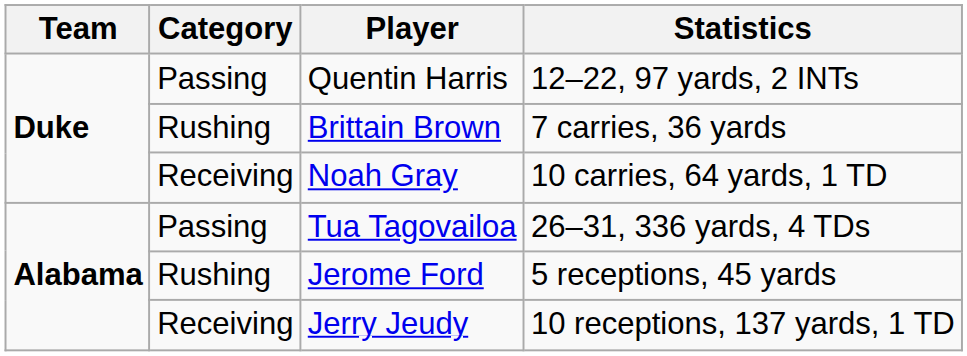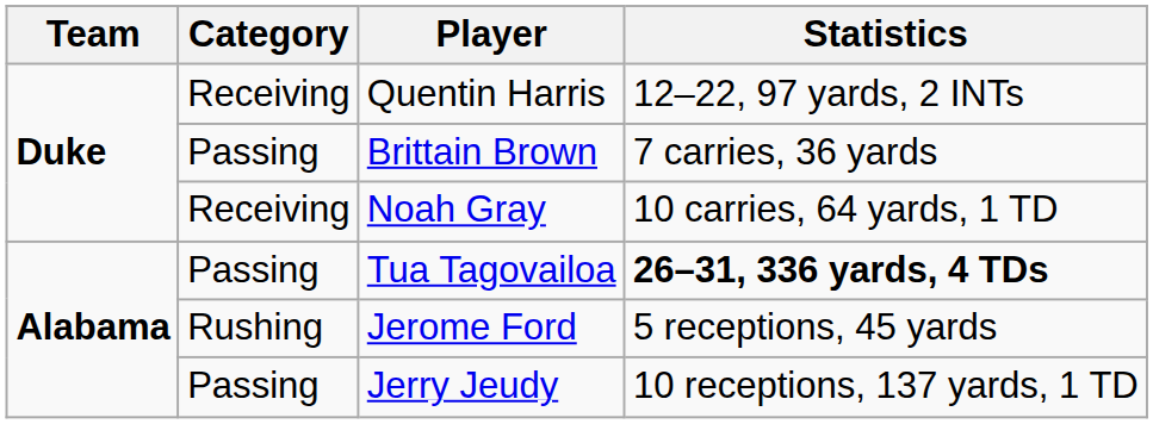Quentin Harris | Category: Passing -> Receiving
Brittain Brown | Category: Rushing -> Passing
Tua Tagovailoa | Statistics: normal -> bold
Jerry Jeudy | Category: Receiving -> Passing
